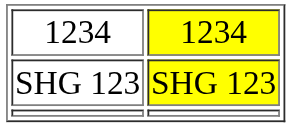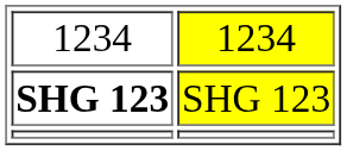row 2 | column 1: normal -> bold
